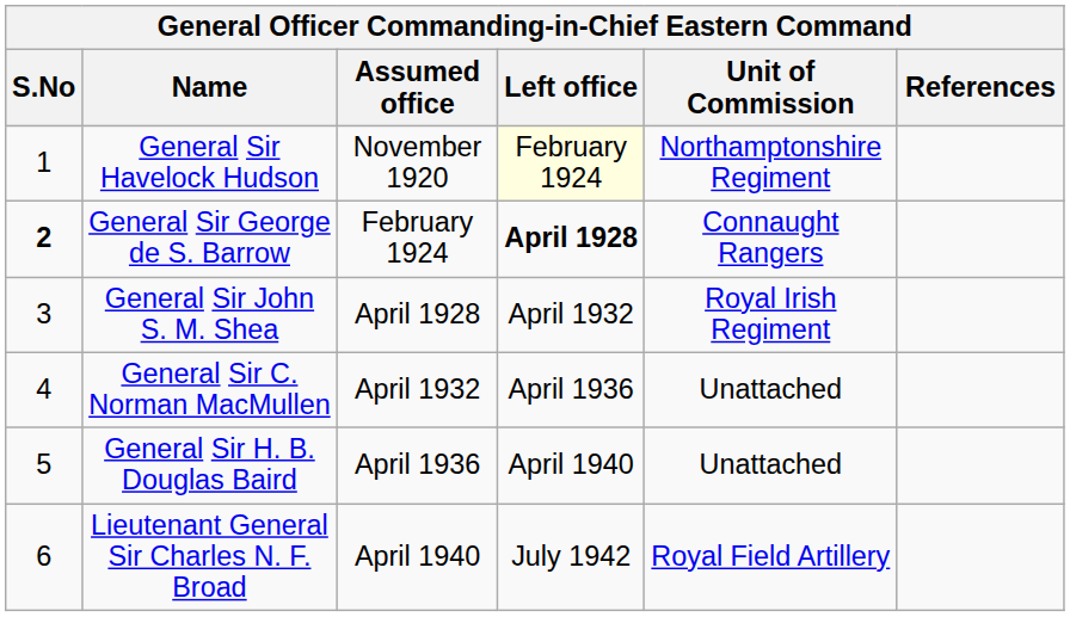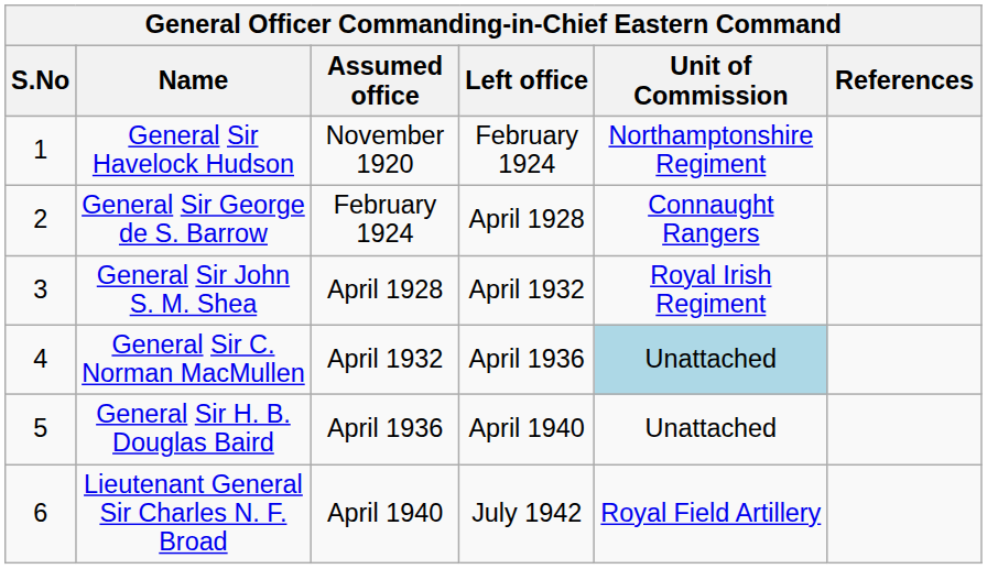General Sir Havelock Hudson | Left office: lightyellow background -> no background
General Sir George de S. Barrow | S.No: bold -> normal
General Sir George de S. Barrow | Left office: bold -> normal
General Sir C. Norman MacMullen | Unit of Commission: no background -> lightblue background
